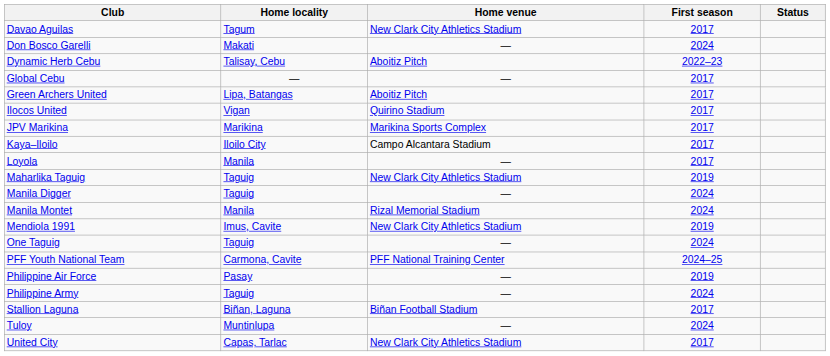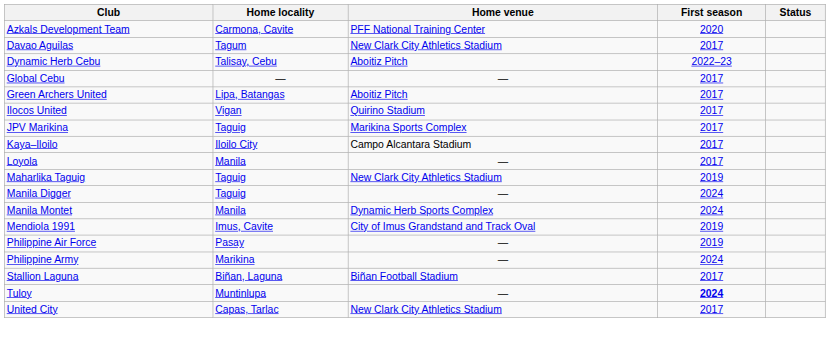+ row: Azkals Development Team | Carmona, Cavite | PFF National Training Center | 2020
- row: Don Bosco Garelli | Makati | — | 2024
JPV Marikina | Home locality: Marikina -> Taguig
Manila Montet | Home venue: Rizal Memorial Stadium -> Dynamic Herb Sports Complex
Mendiola 1991 | Home venue: New Clark City Athletics Stadium -> City of Imus Grandstand and Track Oval
- row: One Taguig | Taguig | — | 2024
- row: PFF Youth National Team | Carmona, Cavite | PFF National Training Center | 2024–25
Philippine Army | Home locality: Taguig -> Marikina
Tuloy | First season: normal -> bold
